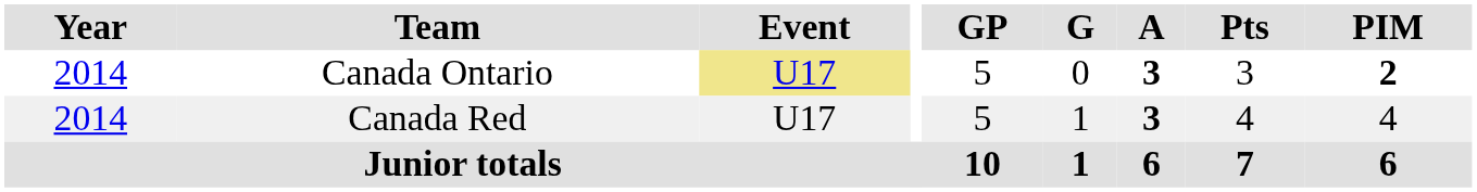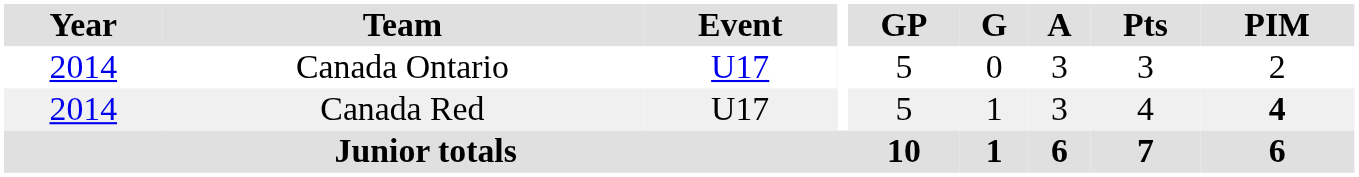Canada Ontario | Event: khaki background -> no background
Canada Ontario | A: bold -> normal
Canada Ontario | PIM: bold -> normal
Canada Red | A: bold -> normal
Canada Red | PIM: normal -> bold
